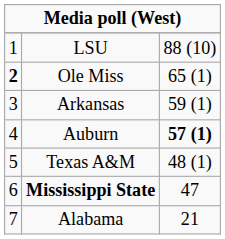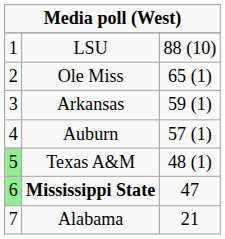Ole Miss | column 1: bold -> normal
Auburn | column 3: bold -> normal
Texas A&M | column 1: no background -> lightgreen background
Mississippi State | column 1: no background -> lightgreen background
